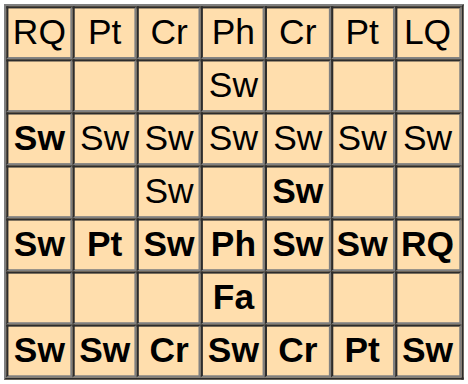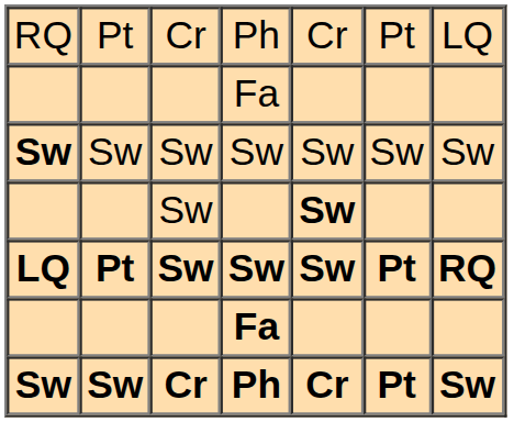row 2 | column 4: Sw -> Fa
row 5 | column 1: Sw -> LQ
row 5 | column 4: Ph -> Sw
row 5 | column 6: Sw -> Pt
row 7 | column 4: Sw -> Ph
